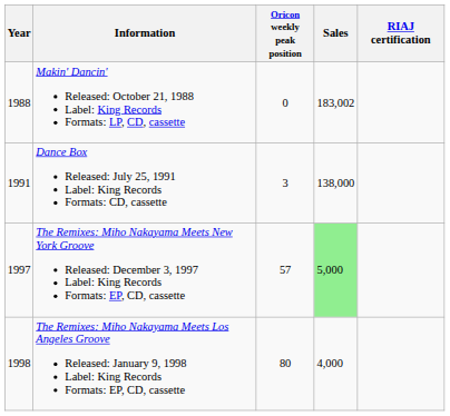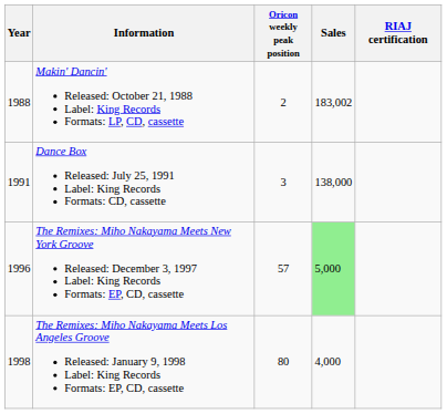row 2 | Oricon weekly peak position: 0 -> 2
row 4 | Year: 1997 -> 1996
